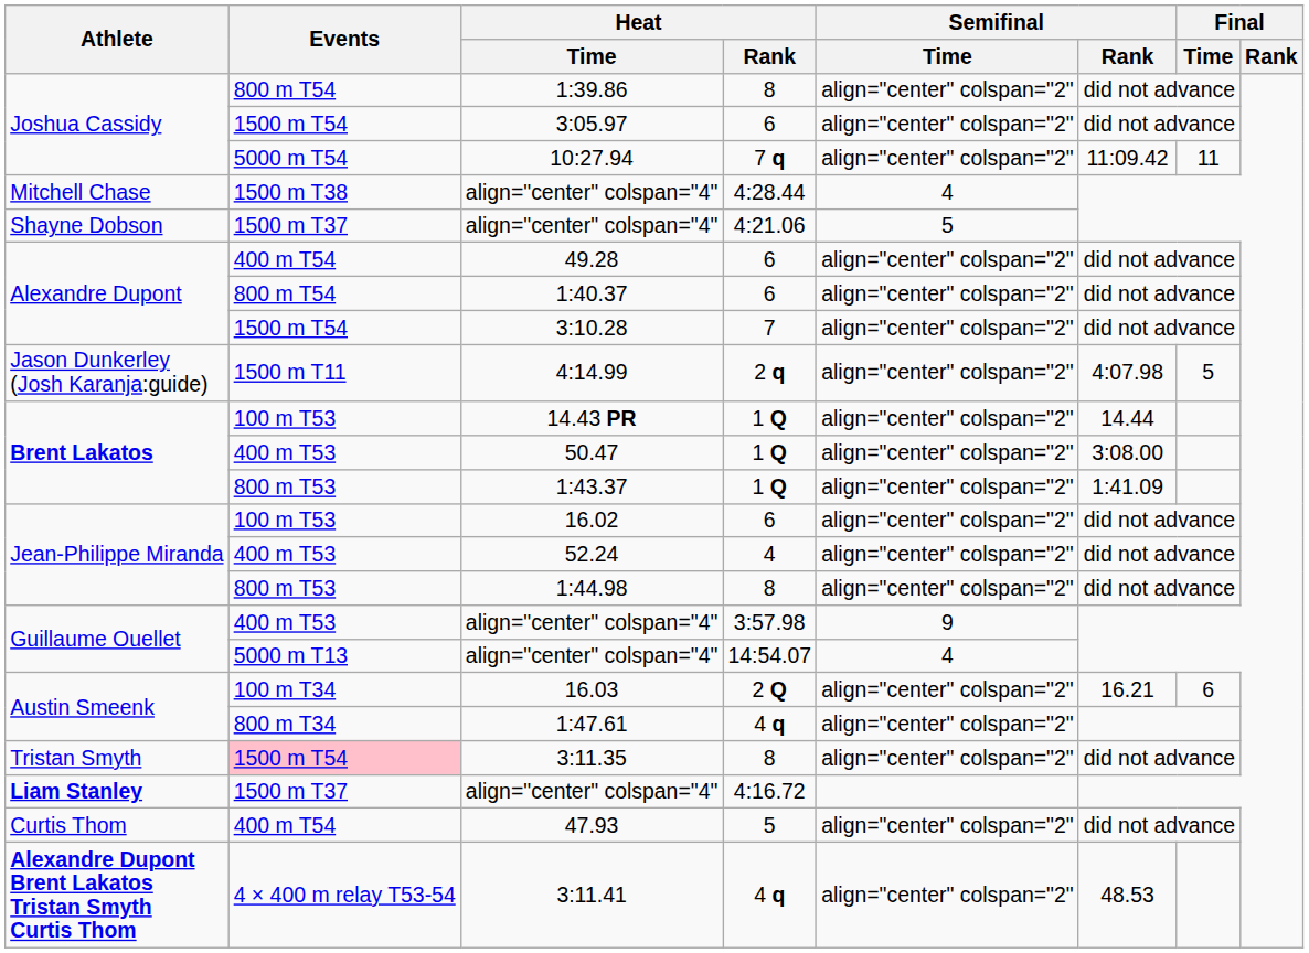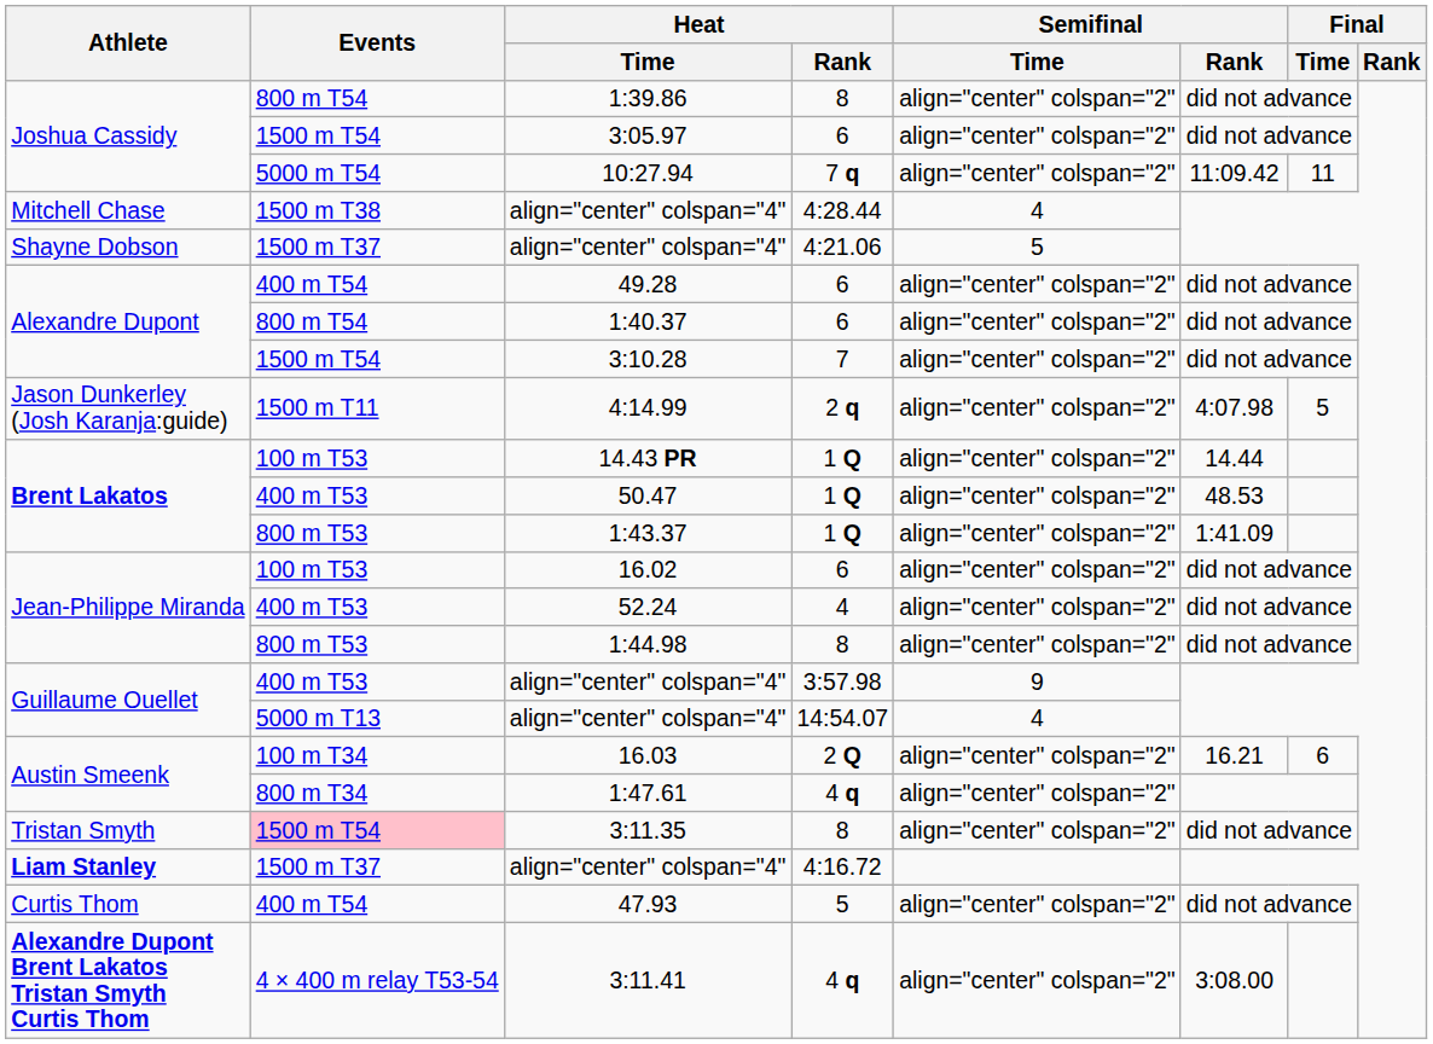50.47 | Semifinal / Rank: 3:08.00 -> 48.53
3:11.41 | Semifinal / Rank: 48.53 -> 3:08.00
